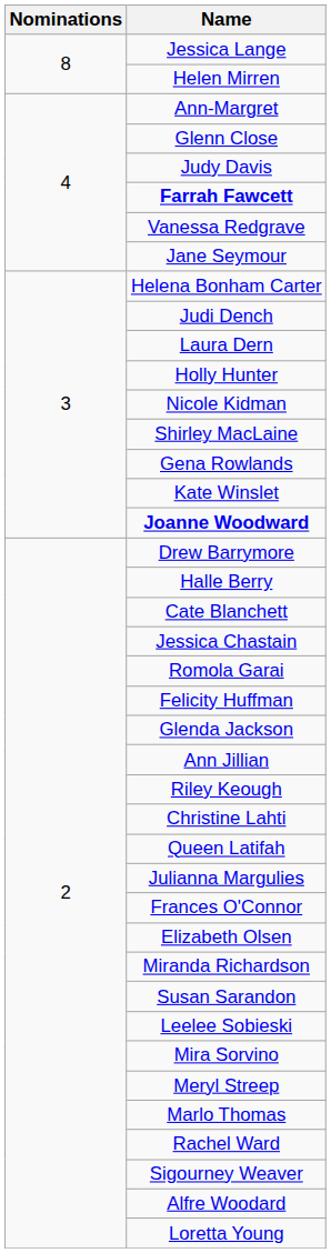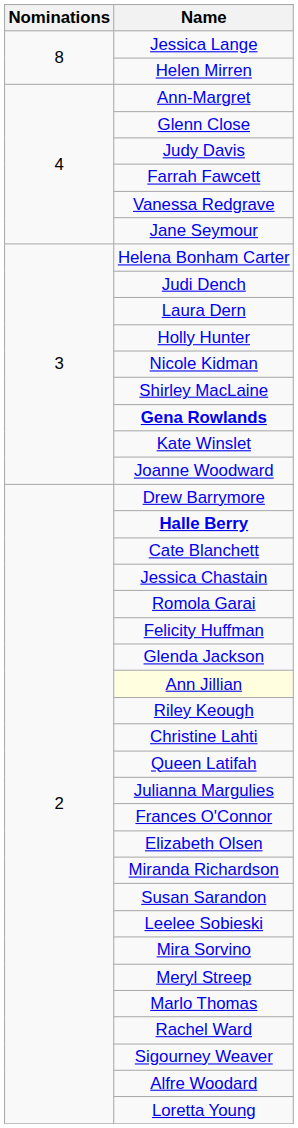Farrah Fawcett | Name: bold -> normal
Gena Rowlands | Name: normal -> bold
Joanne Woodward | Name: bold -> normal
Halle Berry | Name: normal -> bold
Ann Jillian | Name: no background -> lightyellow background
